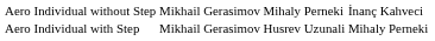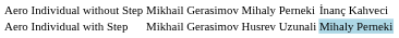Aero Individual with Step | column 4: no background -> lightblue background
